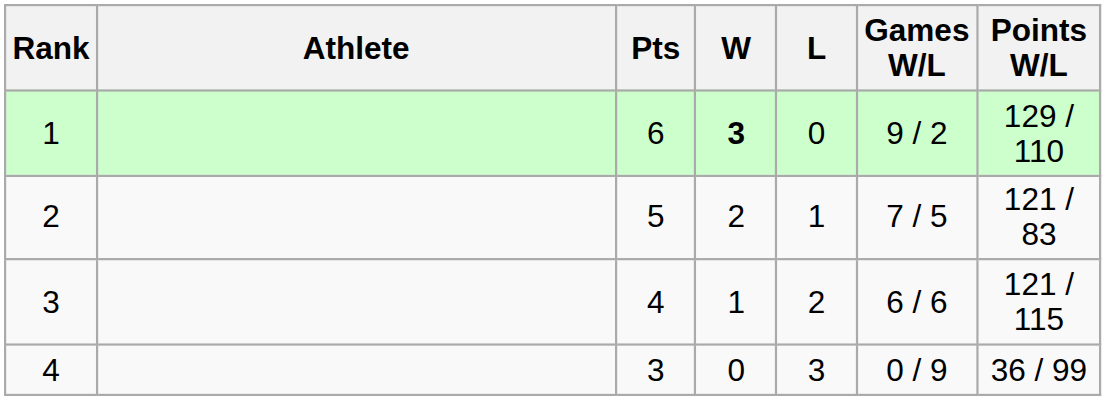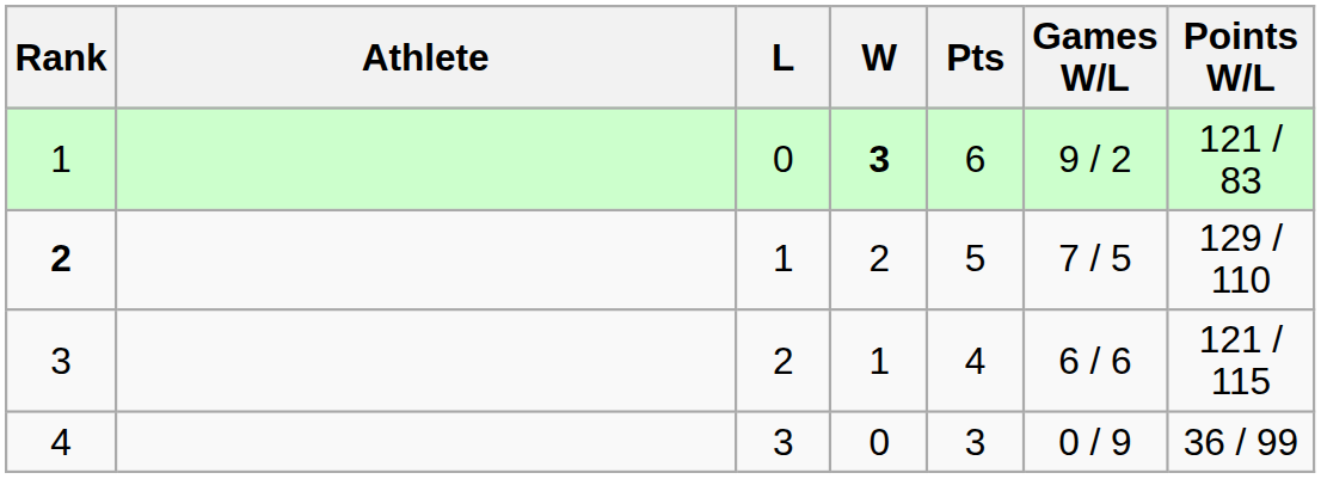columns swapped: Pts <-> L
row 2 | Points W/L: 129 / 110 -> 121 / 83
row 3 | Rank: normal -> bold
row 3 | Points W/L: 121 / 83 -> 129 / 110
